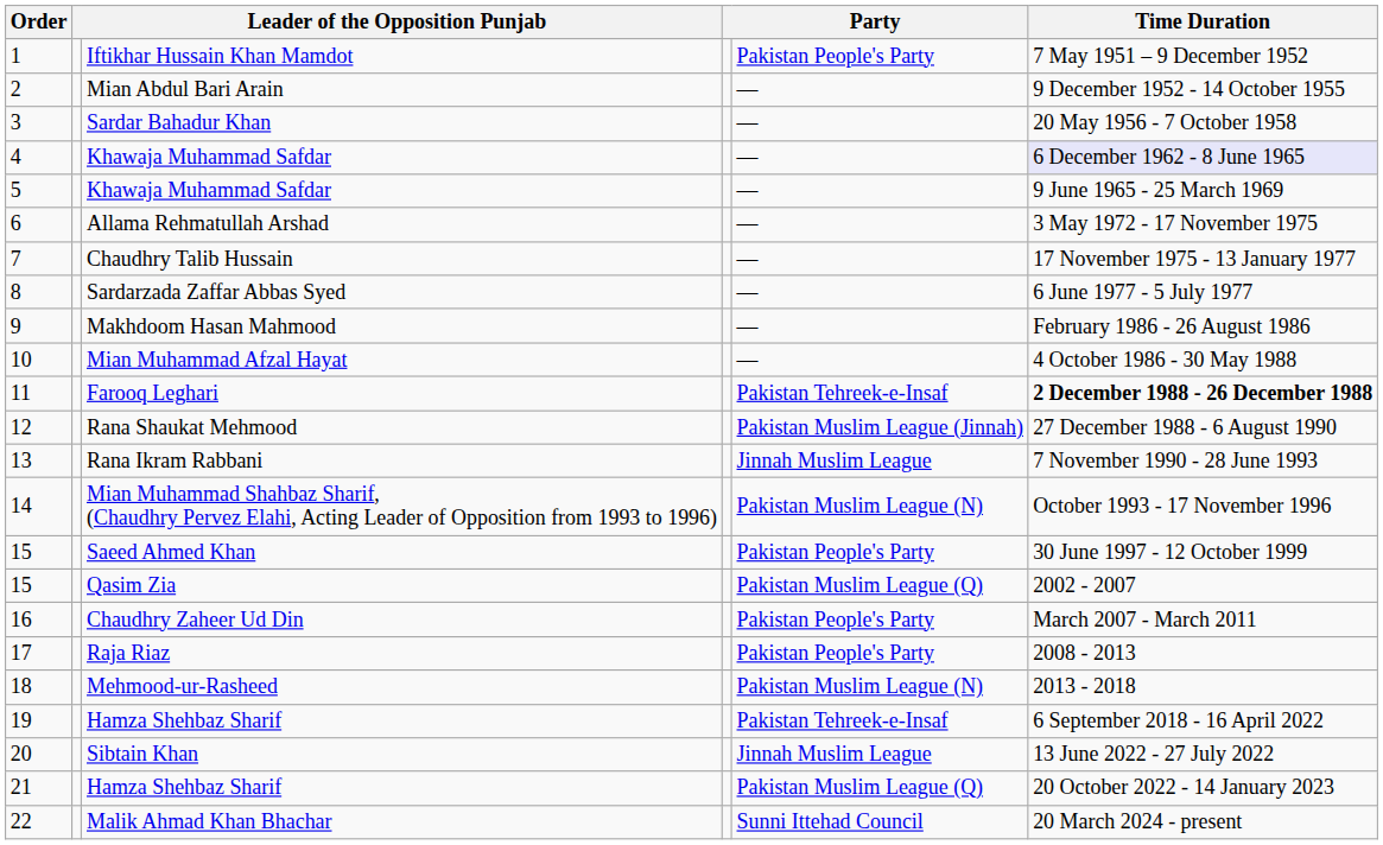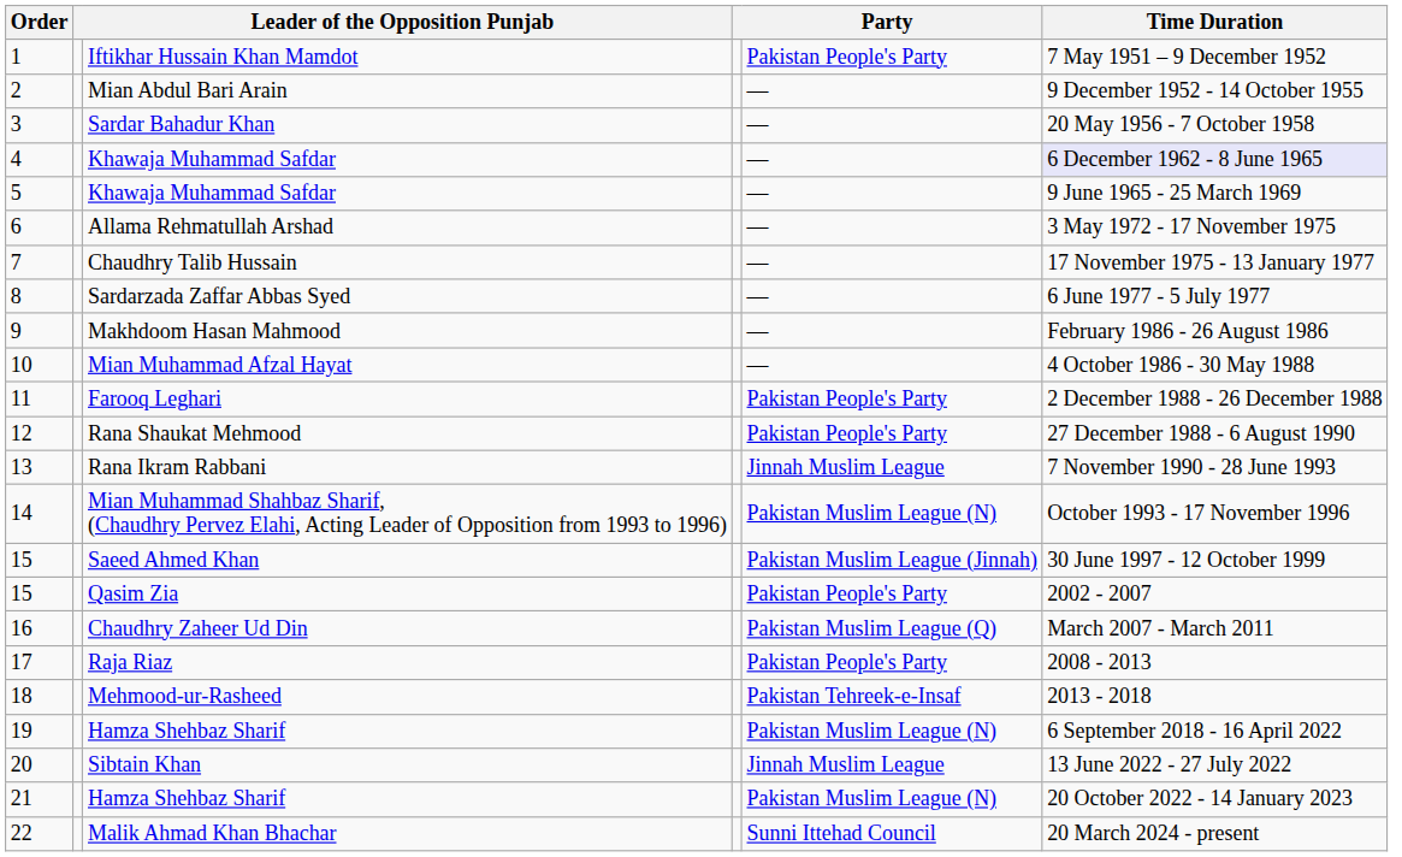Farooq Leghari | column 5: Pakistan Tehreek-e-Insaf -> Pakistan People's Party
Farooq Leghari | Time Duration: bold -> normal
Rana Shaukat Mehmood | column 5: Pakistan Muslim League (Jinnah) -> Pakistan People's Party
Saeed Ahmed Khan | column 5: Pakistan People's Party -> Pakistan Muslim League (Jinnah)
Qasim Zia | column 5: Pakistan Muslim League (Q) -> Pakistan People's Party
Chaudhry Zaheer Ud Din | column 5: Pakistan People's Party -> Pakistan Muslim League (Q)
Mehmood-ur-Rasheed | column 5: Pakistan Muslim League (N) -> Pakistan Tehreek-e-Insaf
19 / Hamza Shehbaz Sharif | column 5: Pakistan Tehreek-e-Insaf -> Pakistan Muslim League (N)
21 / Hamza Shehbaz Sharif | column 5: Pakistan Muslim League (Q) -> Pakistan Muslim League (N)
